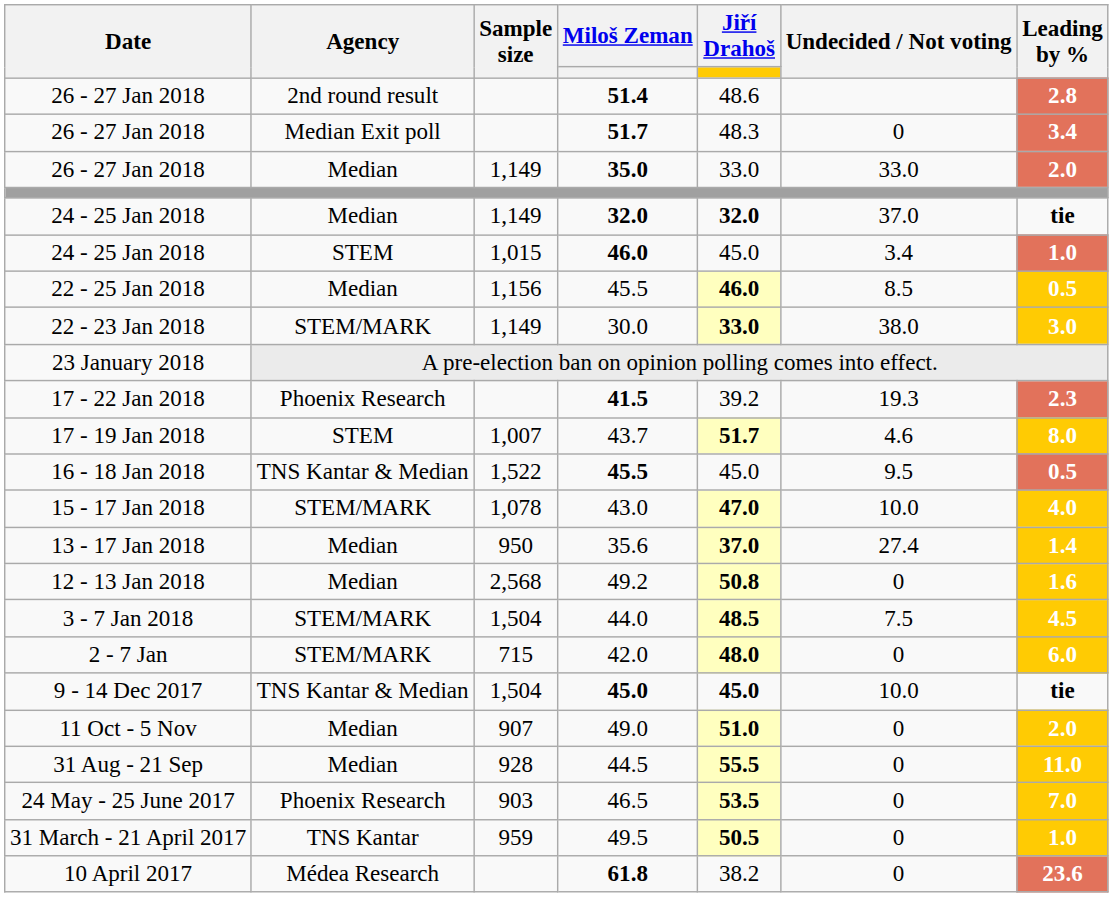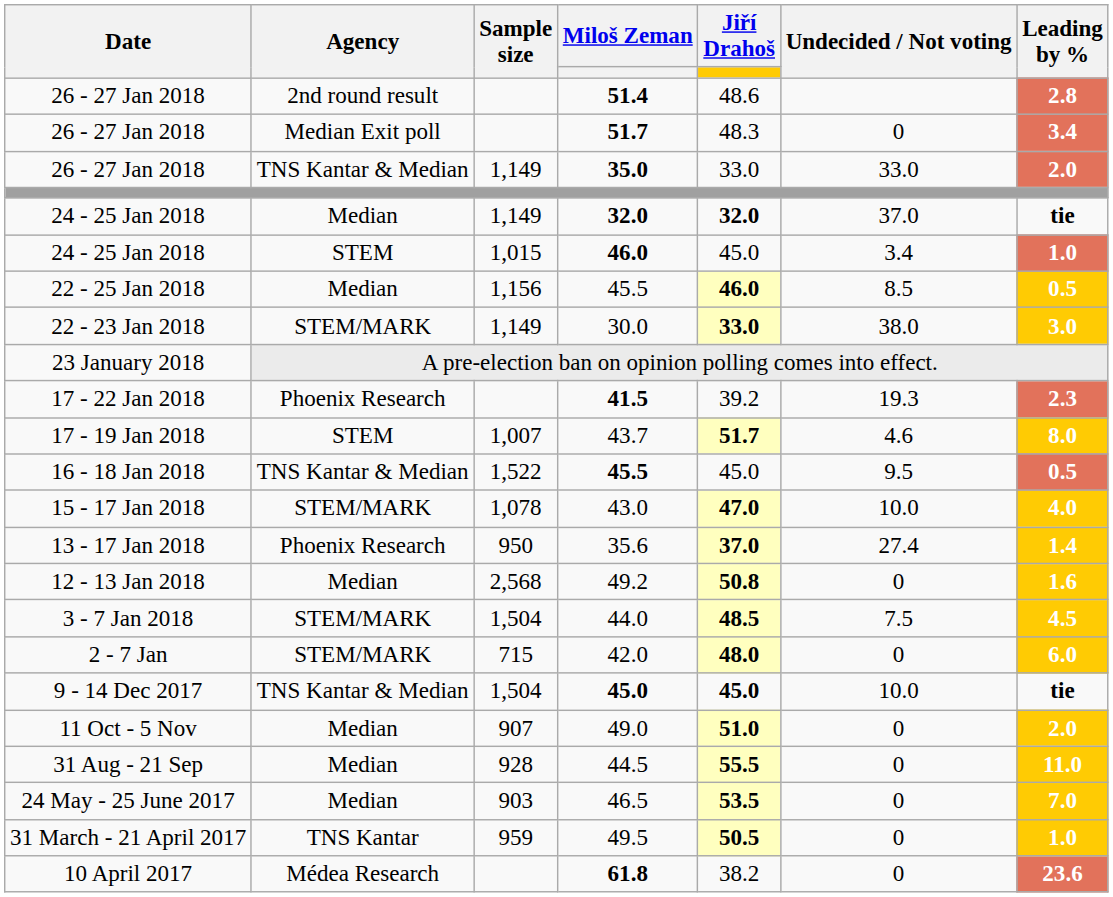35.0 | Agency: Median -> TNS Kantar & Median
35.6 | Agency: Median -> Phoenix Research
46.5 | Agency: Phoenix Research -> Median
